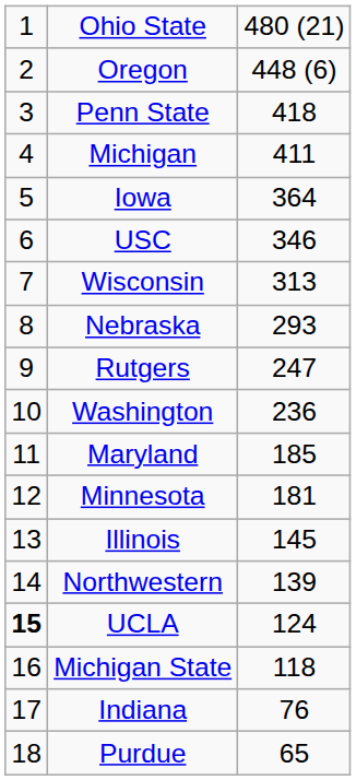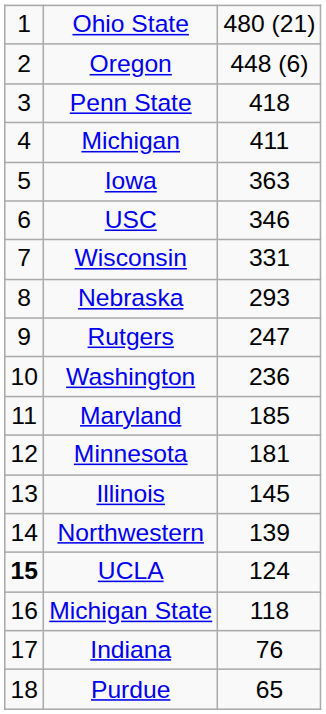Iowa | column 3: 364 -> 363
Wisconsin | column 3: 313 -> 331
